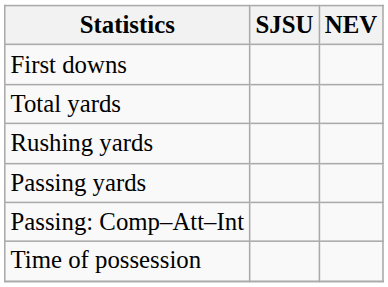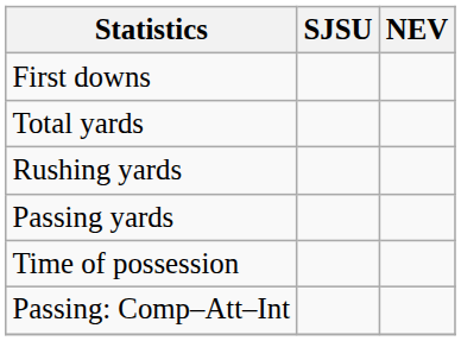rows swapped: Passing: Comp–Att–Int <-> Time of possession
